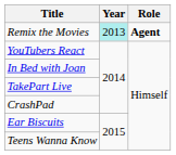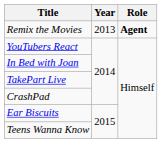Remix the Movies | Year: paleturquoise background -> no background
